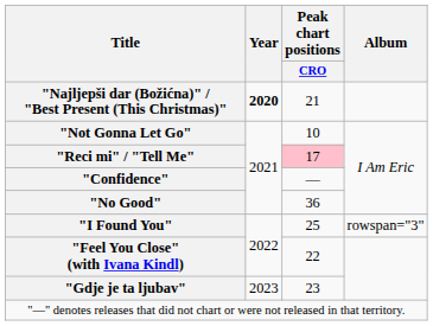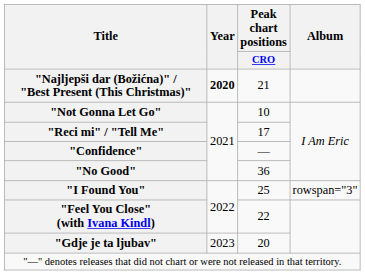"Reci mi" / "Tell Me" | Peak chart positions / CRO: pink background -> no background
"Gdje je ta ljubav" | Peak chart positions / CRO: 23 -> 20
